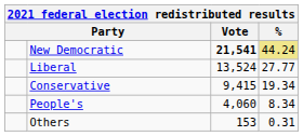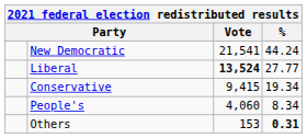New Democratic | Vote: bold -> normal
New Democratic | %: khaki background -> no background
Liberal | Vote: normal -> bold
Others | %: normal -> bold
